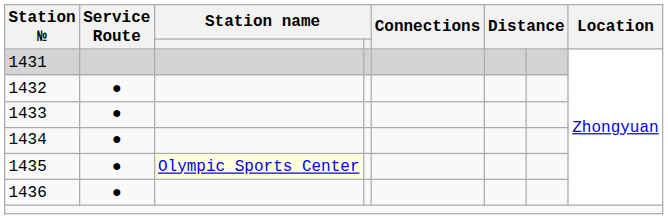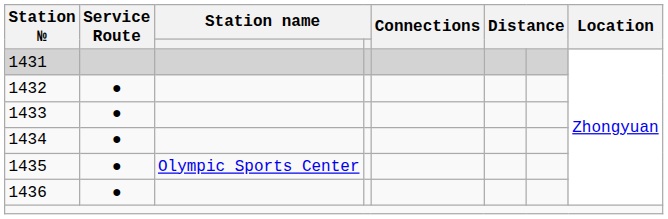1435 | column 3: lightyellow background -> no background
